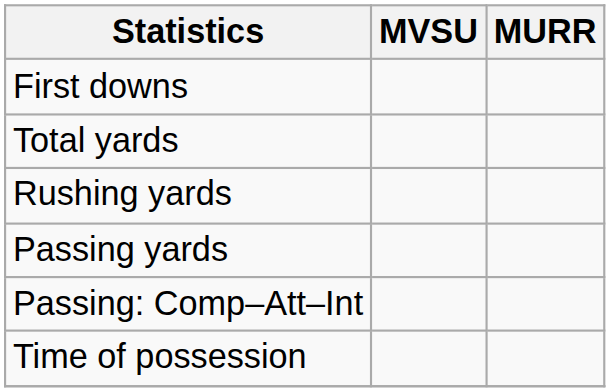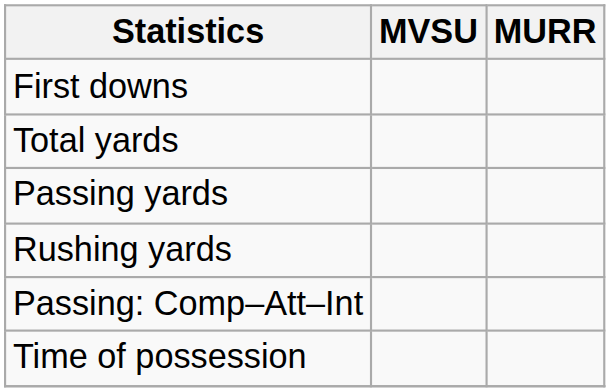rows swapped: Rushing yards <-> Passing yards
